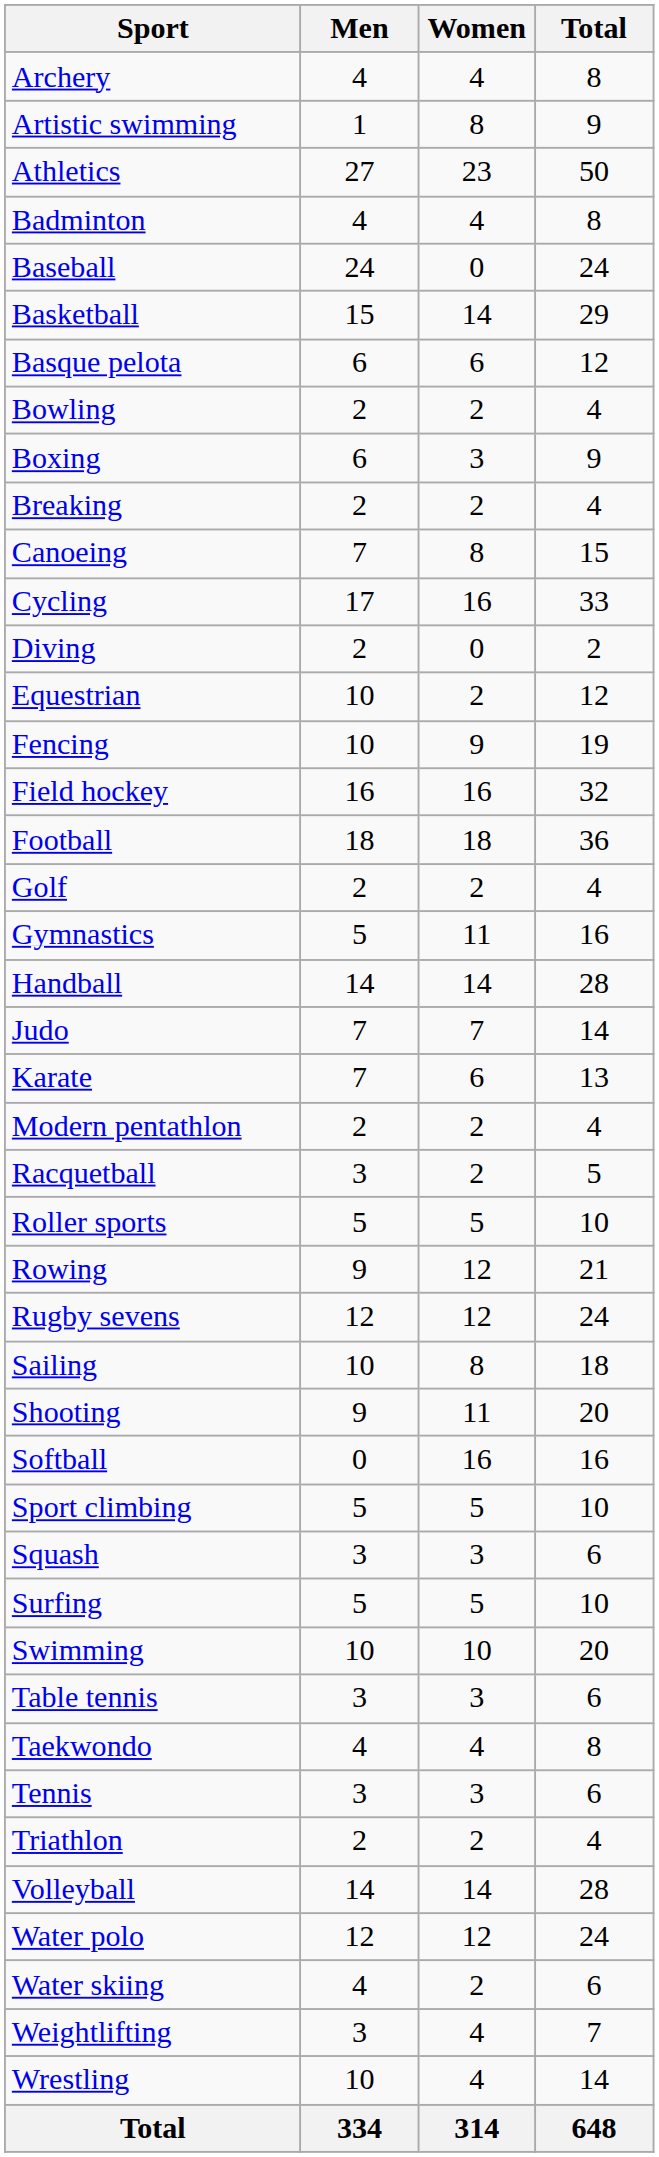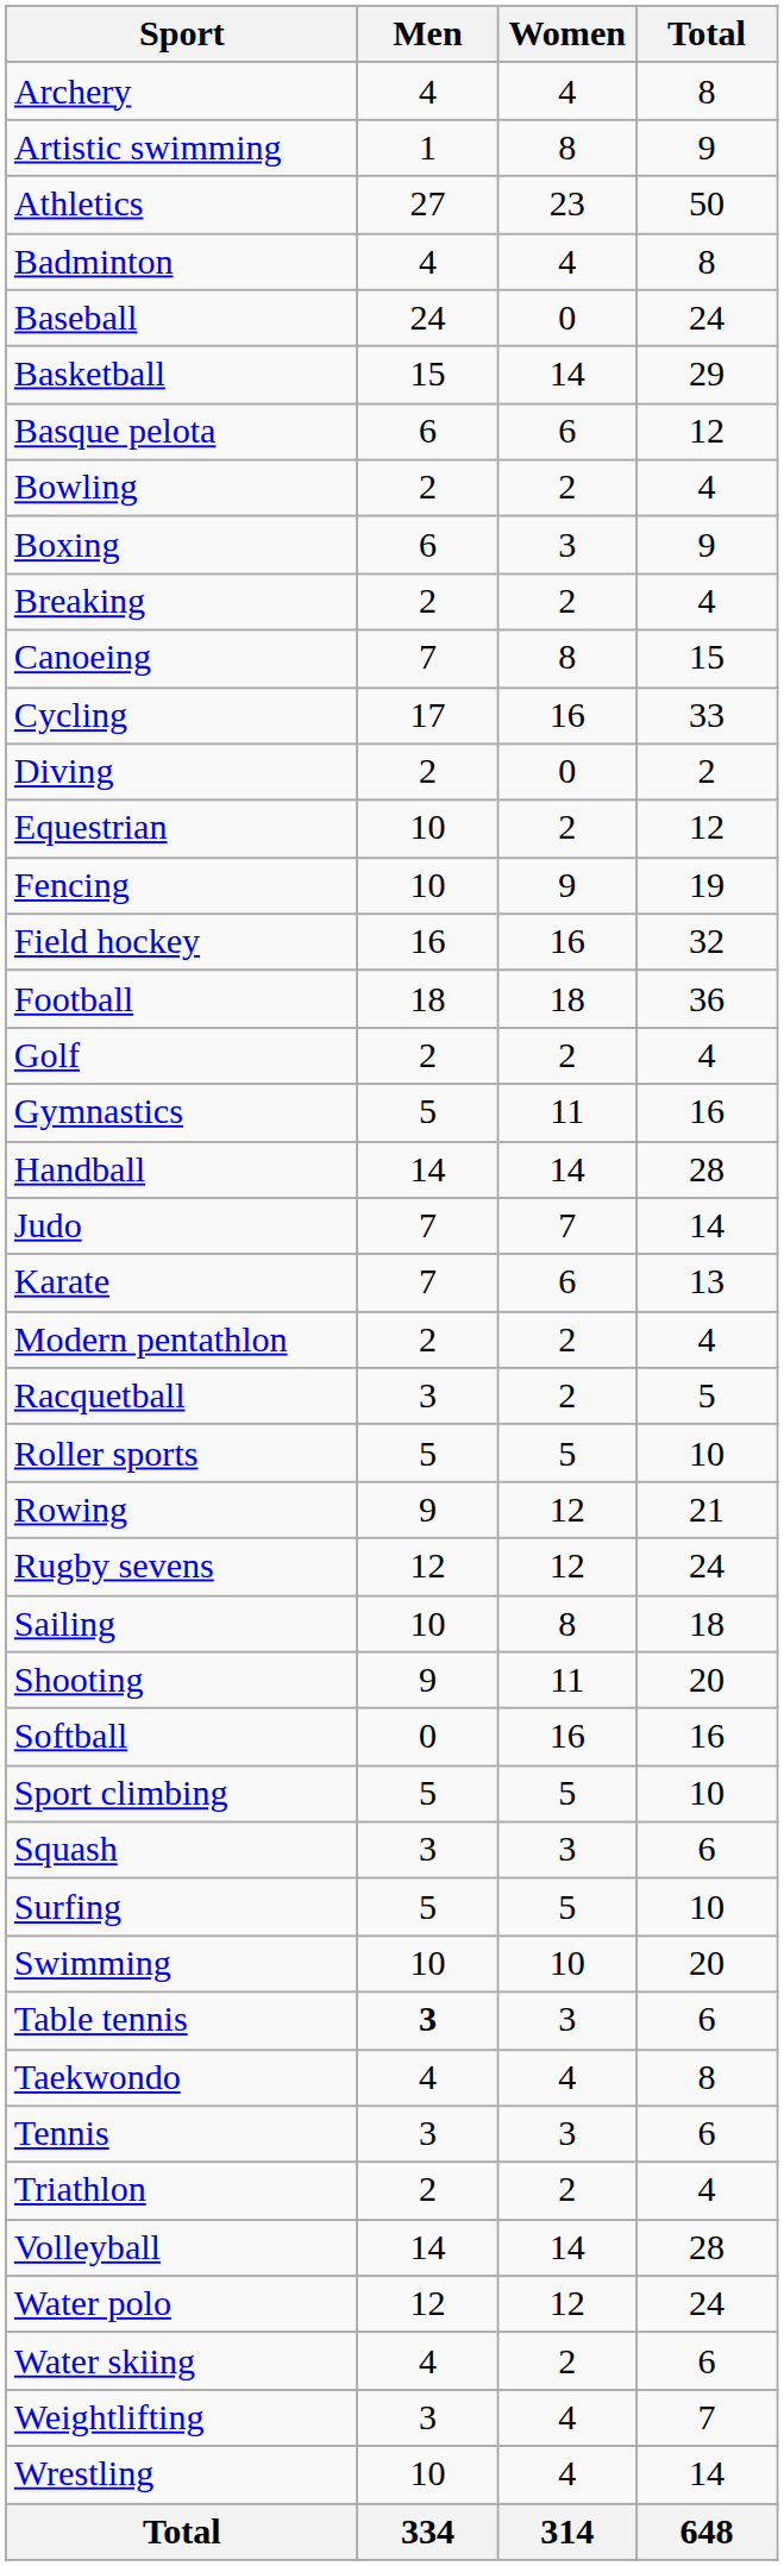Table tennis | Men: normal -> bold
